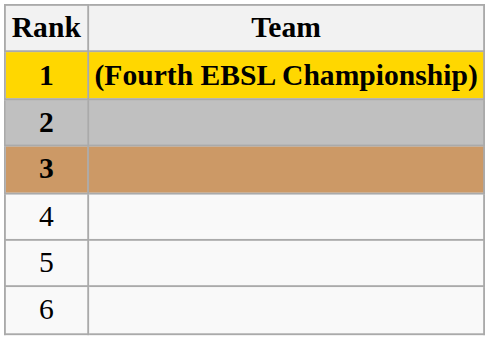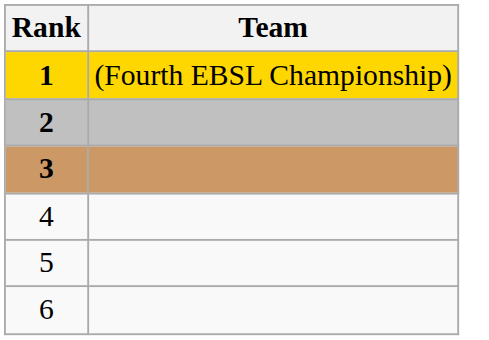1 | Team: bold -> normal
